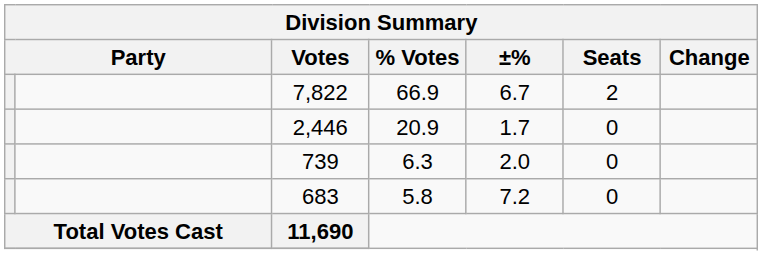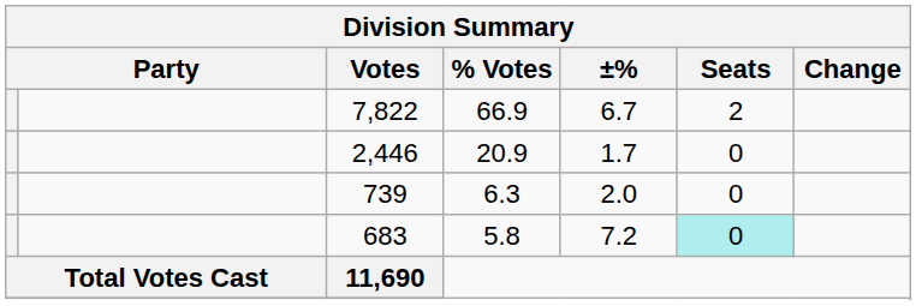683 | Seats: no background -> paleturquoise background
